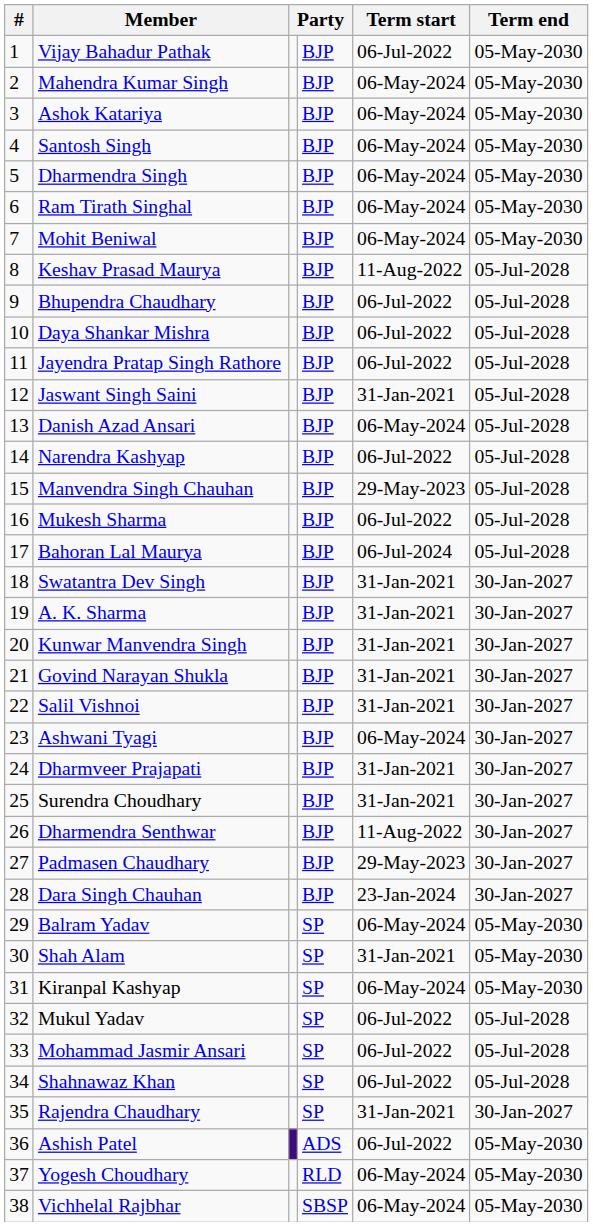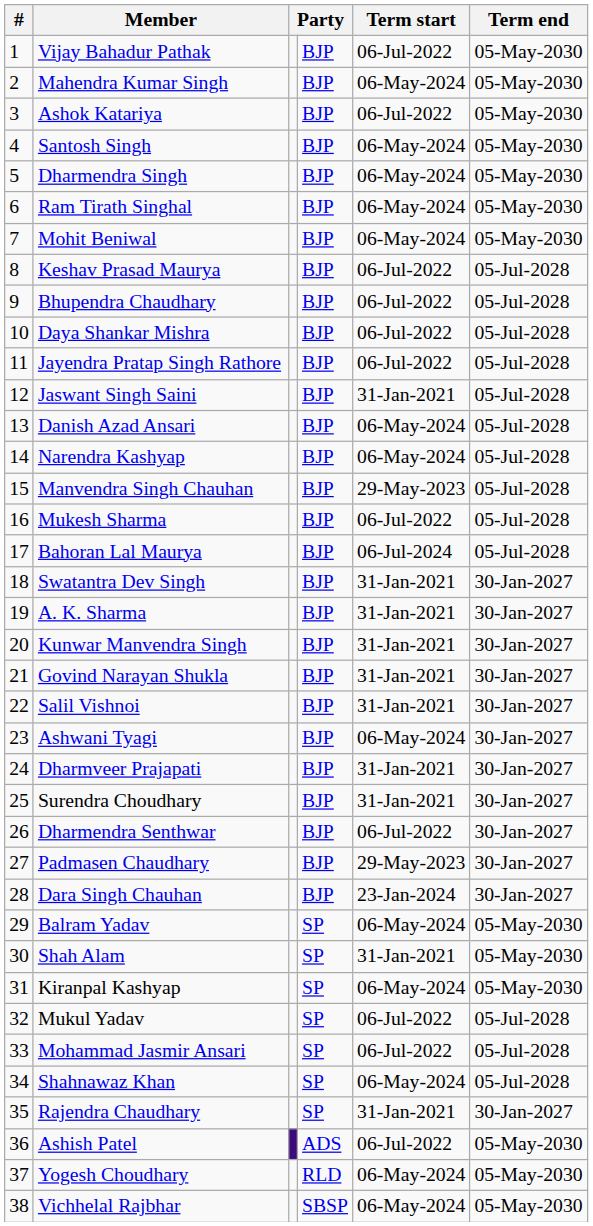Ashok Katariya | Term start: 06-May-2024 -> 06-Jul-2022
Keshav Prasad Maurya | Term start: 11-Aug-2022 -> 06-Jul-2022
Narendra Kashyap | Term start: 06-Jul-2022 -> 06-May-2024
Dharmendra Senthwar | Term start: 11-Aug-2022 -> 06-Jul-2022
Shahnawaz Khan | Term start: 06-Jul-2022 -> 06-May-2024
